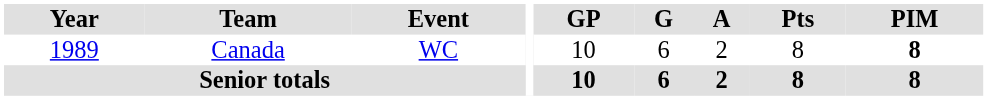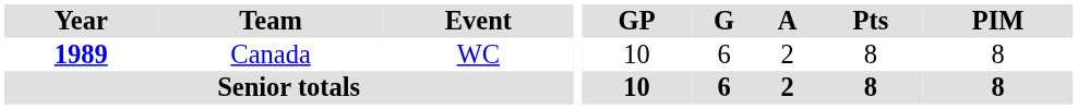Canada | Year: normal -> bold
Canada | PIM: bold -> normal
